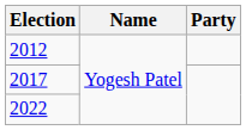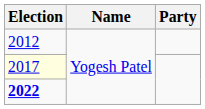2017 | Election: no background -> lightyellow background
2022 | Election: normal -> bold
